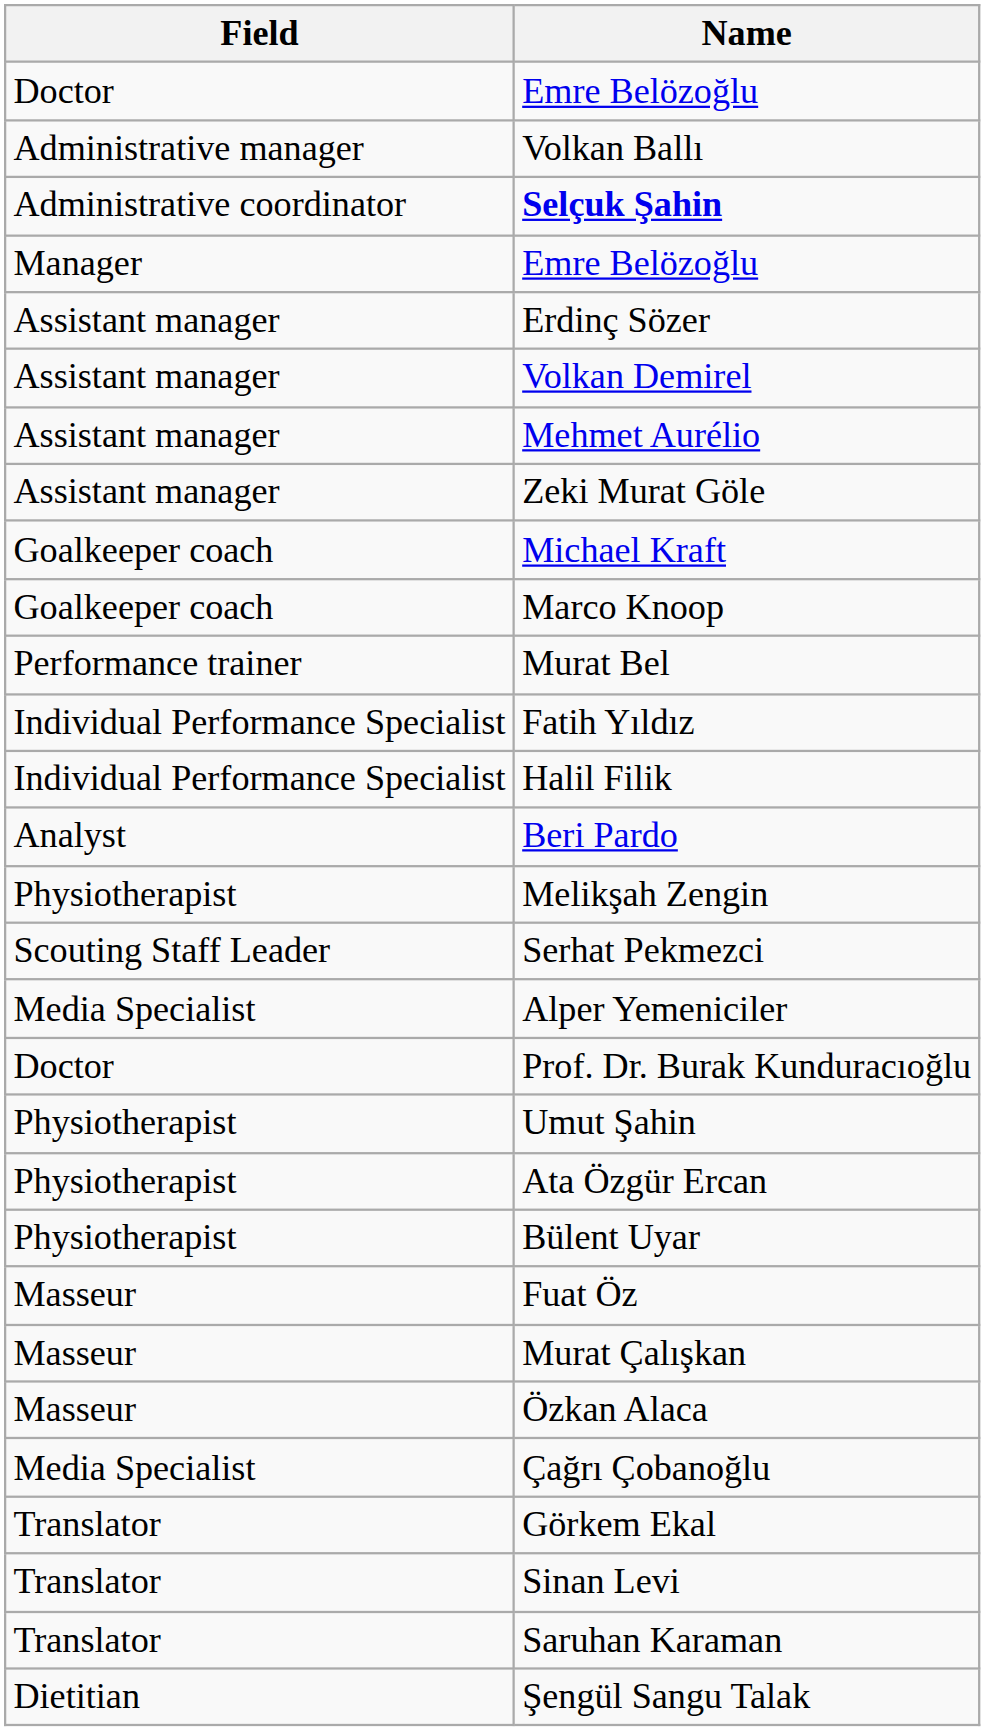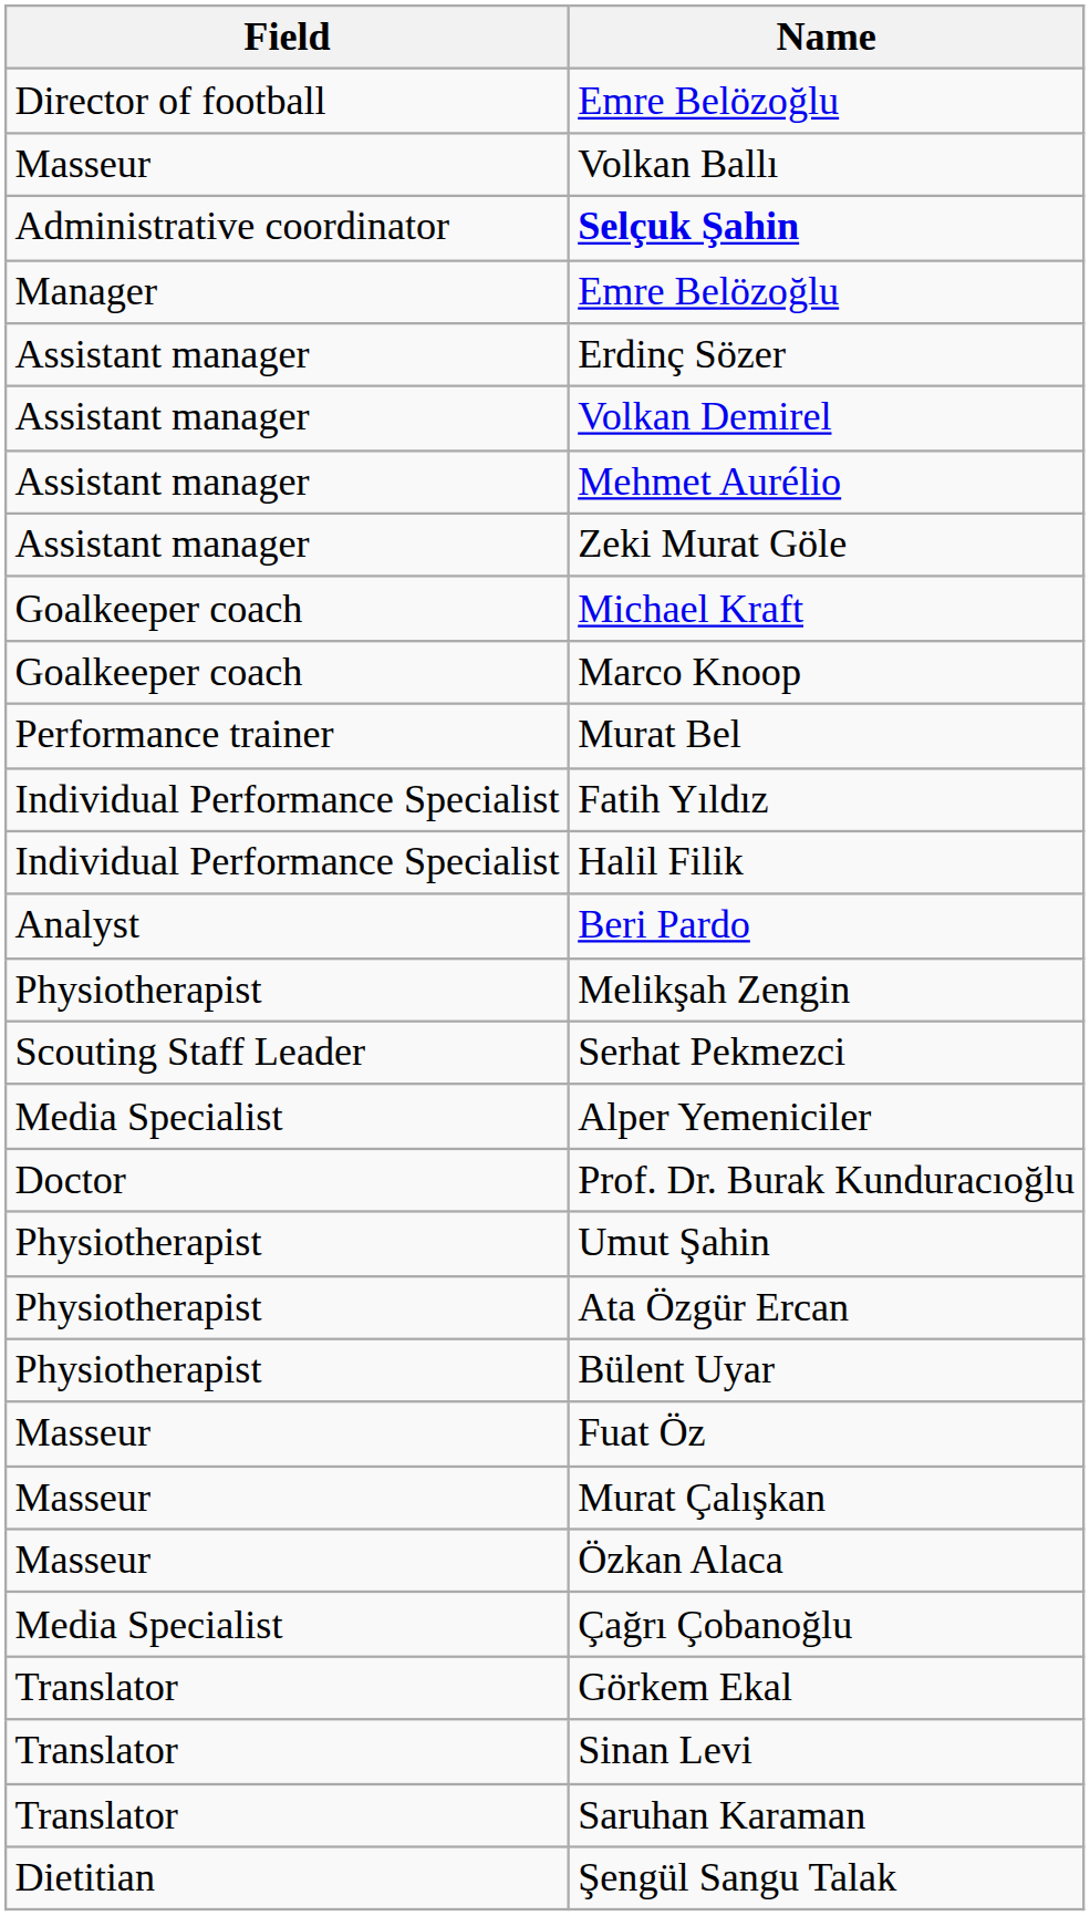row 2 | Field: Doctor -> Director of football
row 3 | Field: Administrative manager -> Masseur
